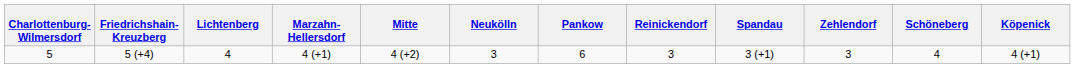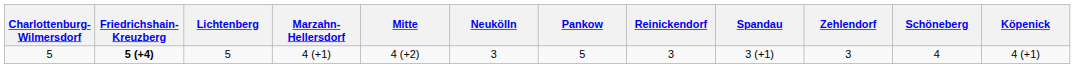row 2 | Friedrichshain-Kreuzberg: normal -> bold
row 2 | Lichtenberg: 4 -> 5
row 2 | Pankow: 6 -> 5
